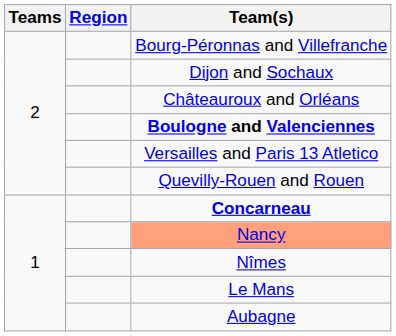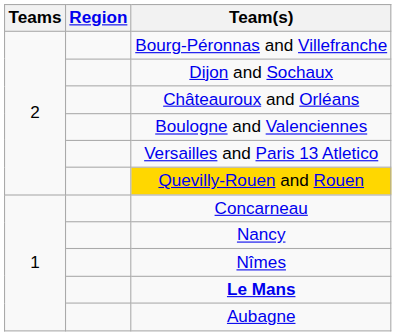Boulogne and Valenciennes | Team(s): bold -> normal
Quevilly-Rouen and Rouen | Team(s): no background -> gold background
Concarneau | Team(s): bold -> normal
Nancy | Team(s): lightsalmon background -> no background
Le Mans | Team(s): normal -> bold
